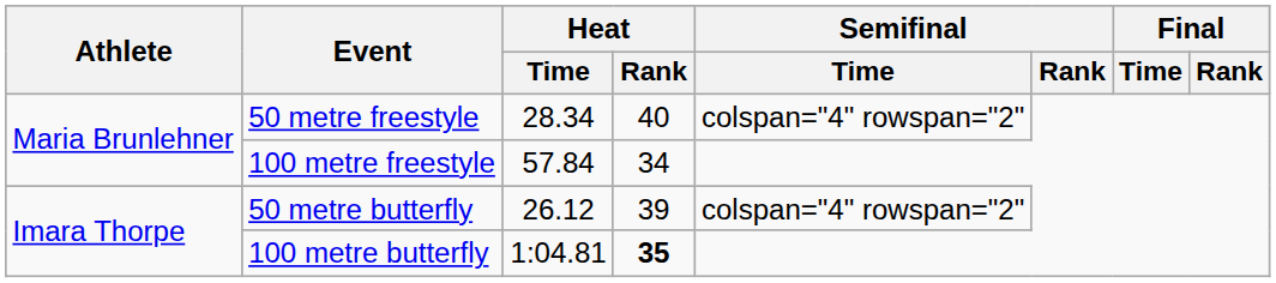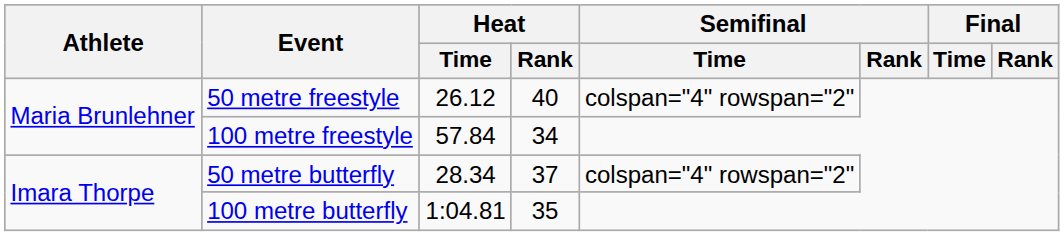50 metre freestyle | Heat / Time: 28.34 -> 26.12
50 metre butterfly | Heat / Time: 26.12 -> 28.34
50 metre butterfly | Heat / Rank: 39 -> 37
100 metre butterfly | Heat / Rank: bold -> normal
